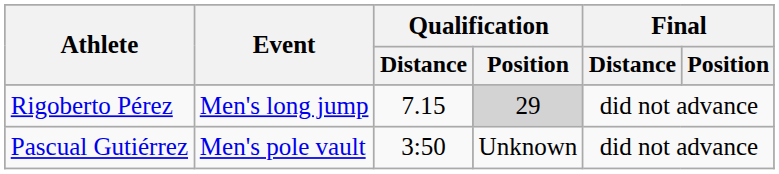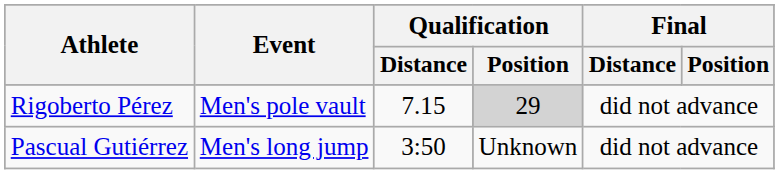Rigoberto Pérez | Event: Men's long jump -> Men's pole vault
Pascual Gutiérrez | Event: Men's pole vault -> Men's long jump
